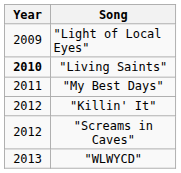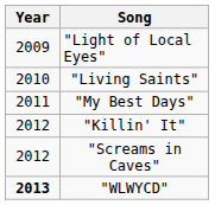"Living Saints" | Year: bold -> normal
"WLWYCD" | Year: normal -> bold
